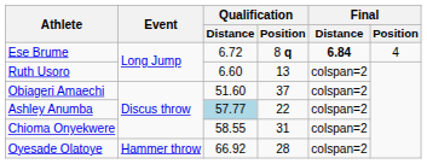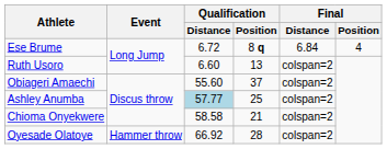Ese Brume | Final / Distance: bold -> normal
Obiageri Amaechi | Qualification / Distance: 51.60 -> 55.60
Ashley Anumba | Qualification / Position: 22 -> 25
Chioma Onyekwere | Qualification / Distance: 58.55 -> 58.58
Chioma Onyekwere | Qualification / Position: 31 -> 21
